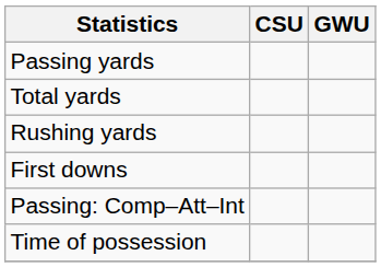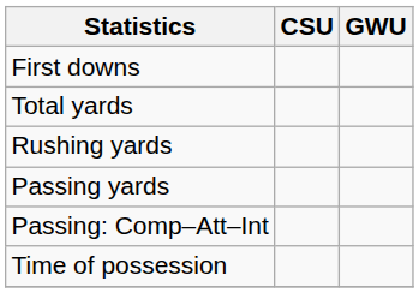rows swapped: First downs <-> Passing yards
